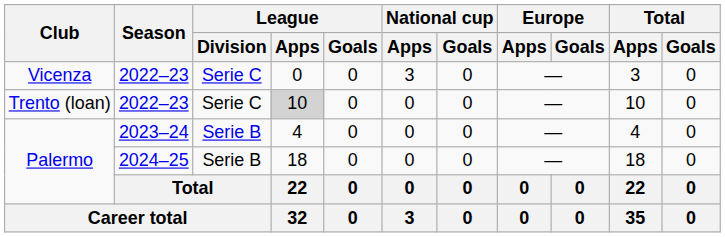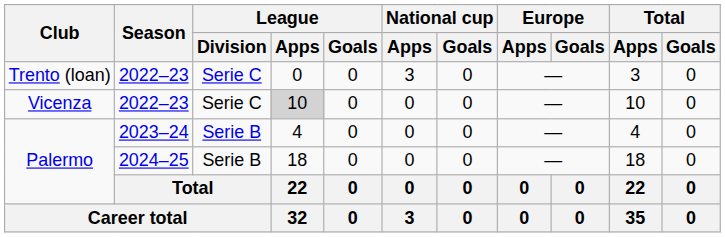row 3 | Club: Vicenza -> Trento (loan)
row 4 | Club: Trento (loan) -> Vicenza
